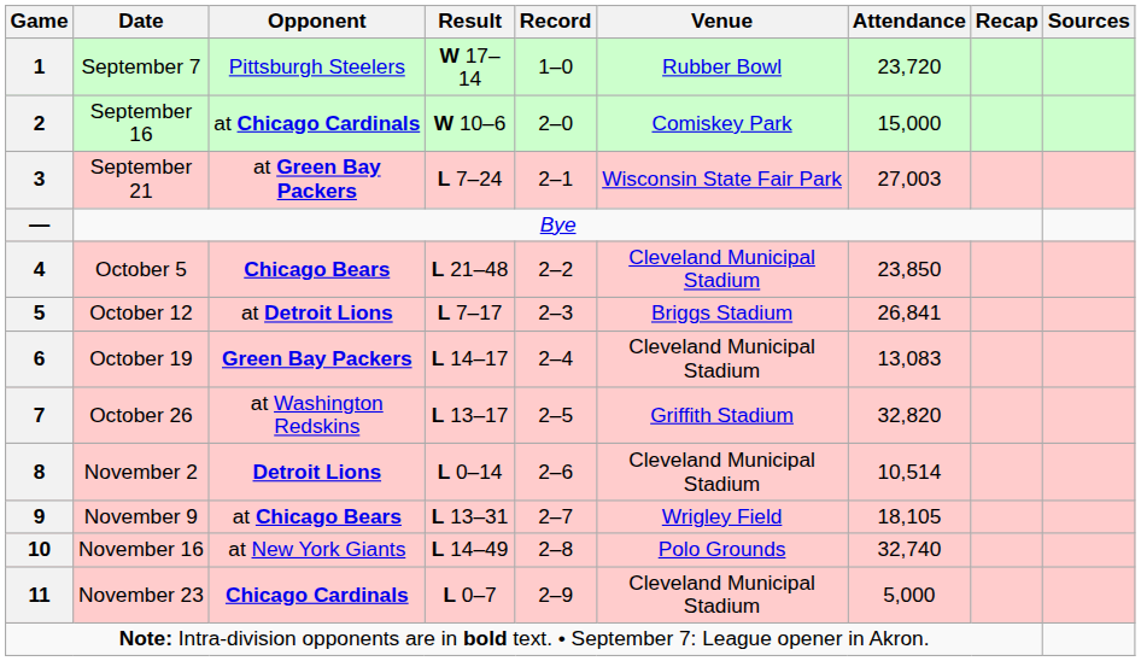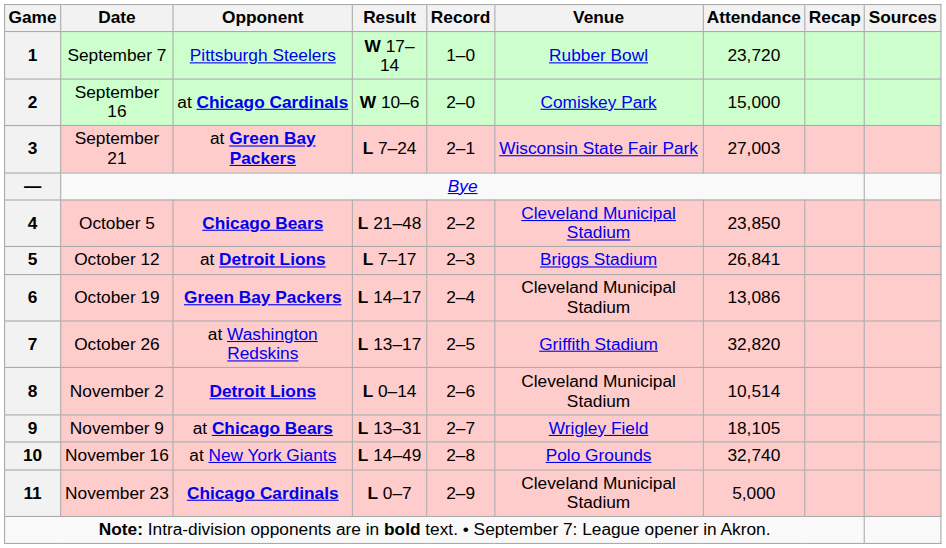6 | Attendance: 13,083 -> 13,086
